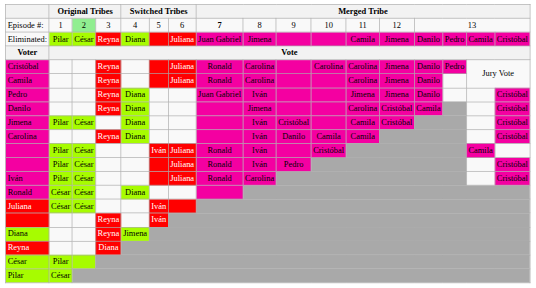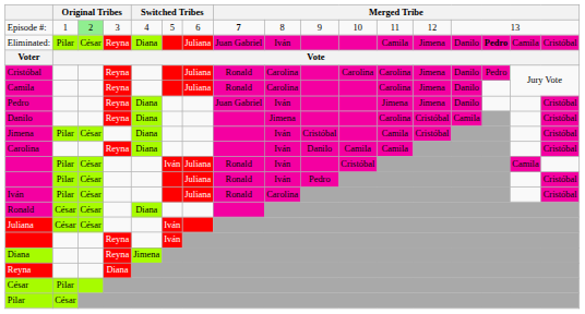Eliminated: | column 9: Jimena -> Iván
Eliminated: | column 15: normal -> bold
